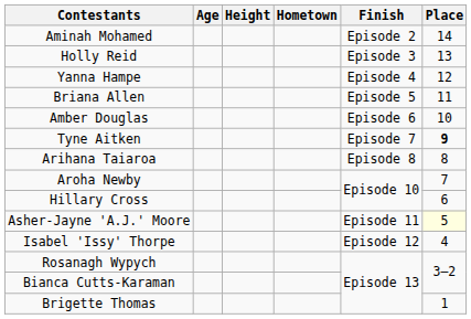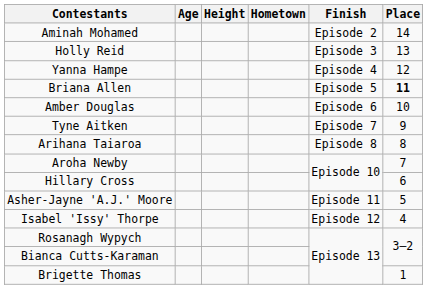Briana Allen | Place: normal -> bold
Tyne Aitken | Place: bold -> normal
Asher-Jayne 'A.J.' Moore | Place: lightyellow background -> no background
